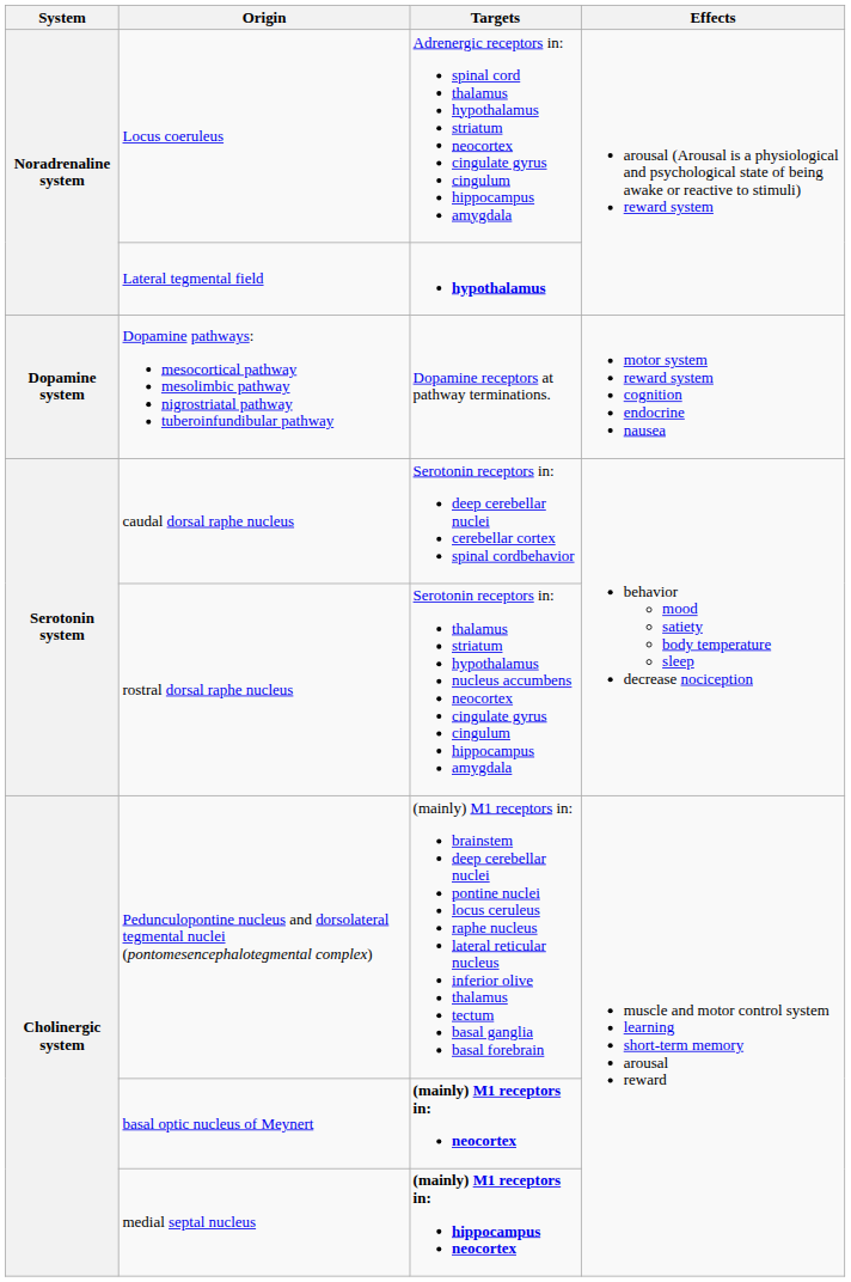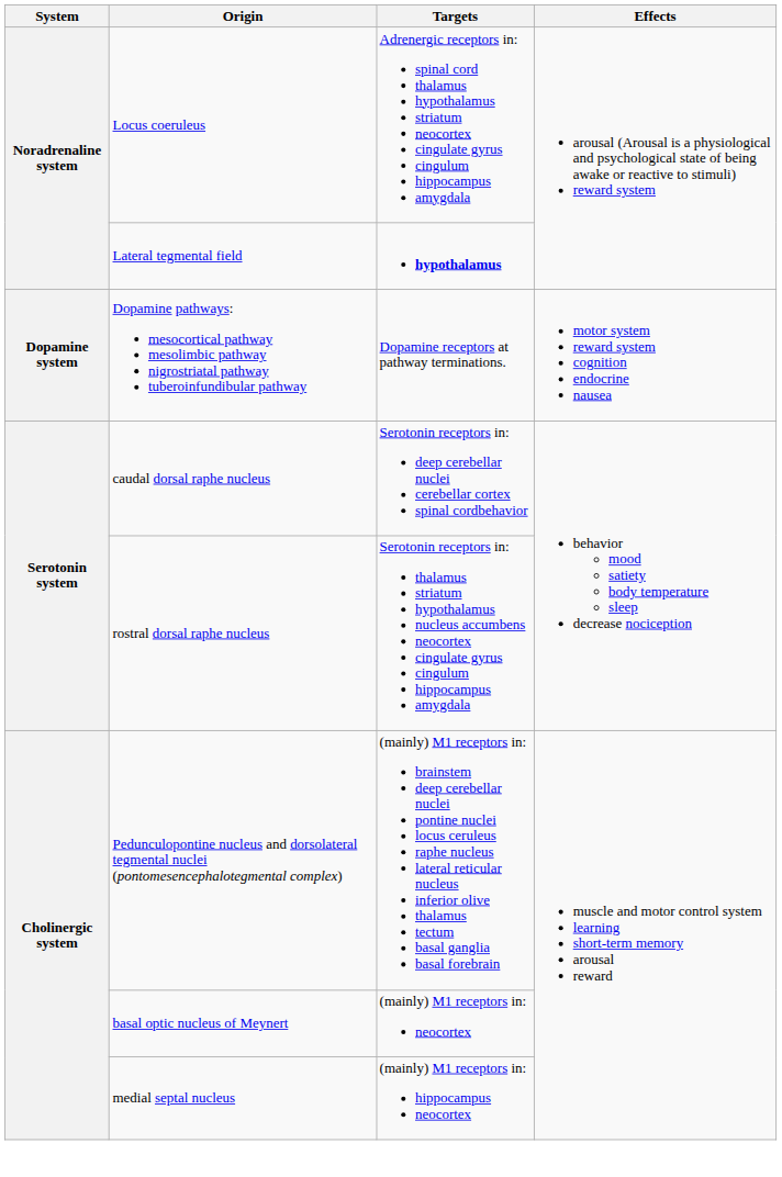basal optic nucleus of Meynert | Targets: bold -> normal
medial septal nucleus | Targets: bold -> normal
